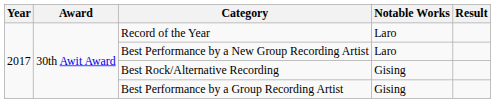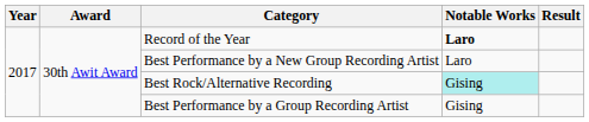Record of the Year | Notable Works: normal -> bold
Best Rock/Alternative Recording | Notable Works: no background -> paleturquoise background
